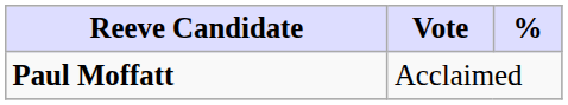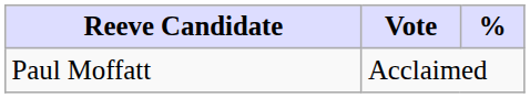Paul Moffatt | Reeve Candidate: bold -> normal
